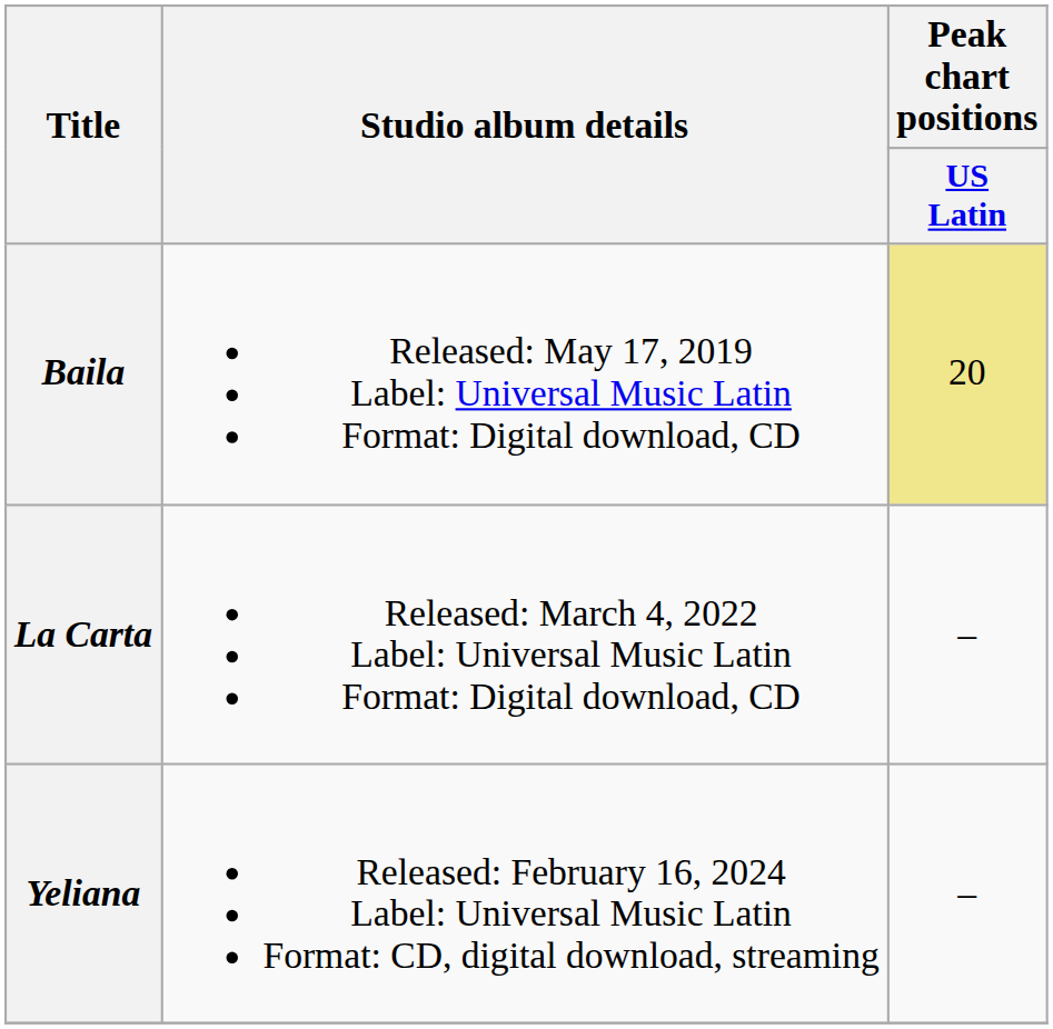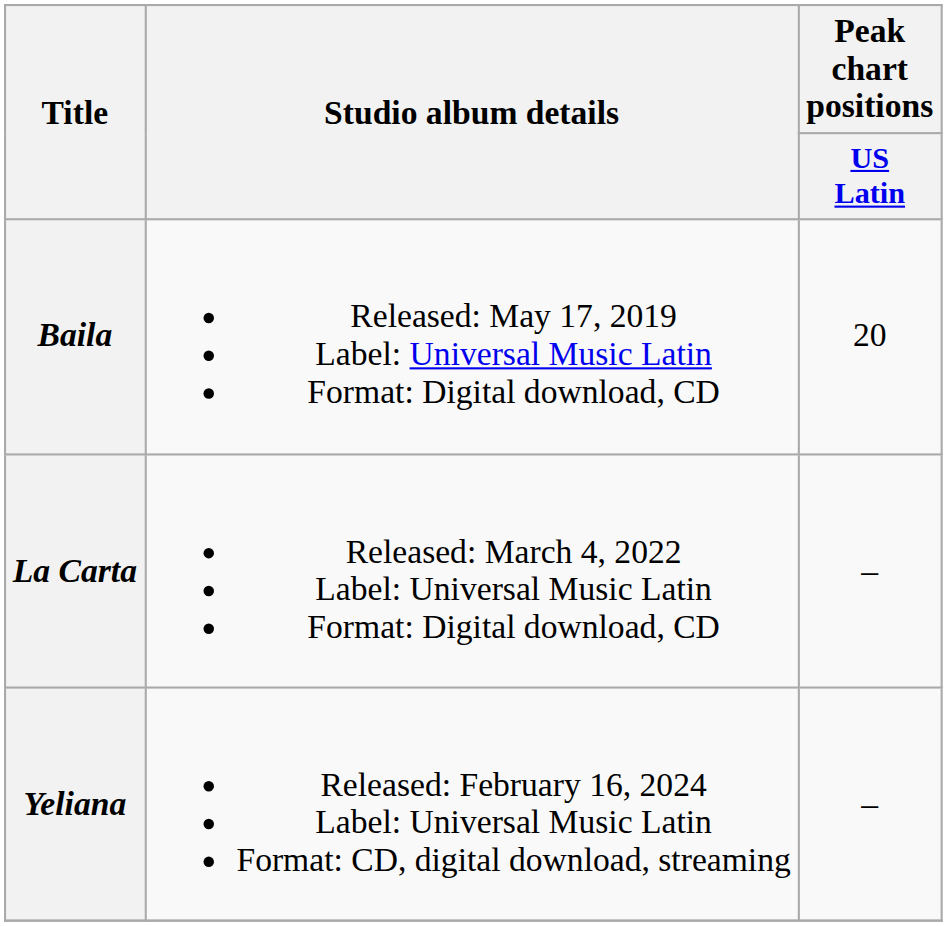Baila | Peak chart positions / US Latin: khaki background -> no background
